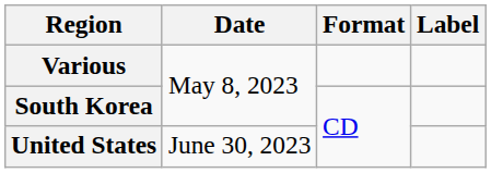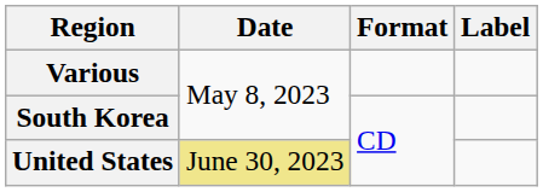United States | Date: no background -> khaki background
